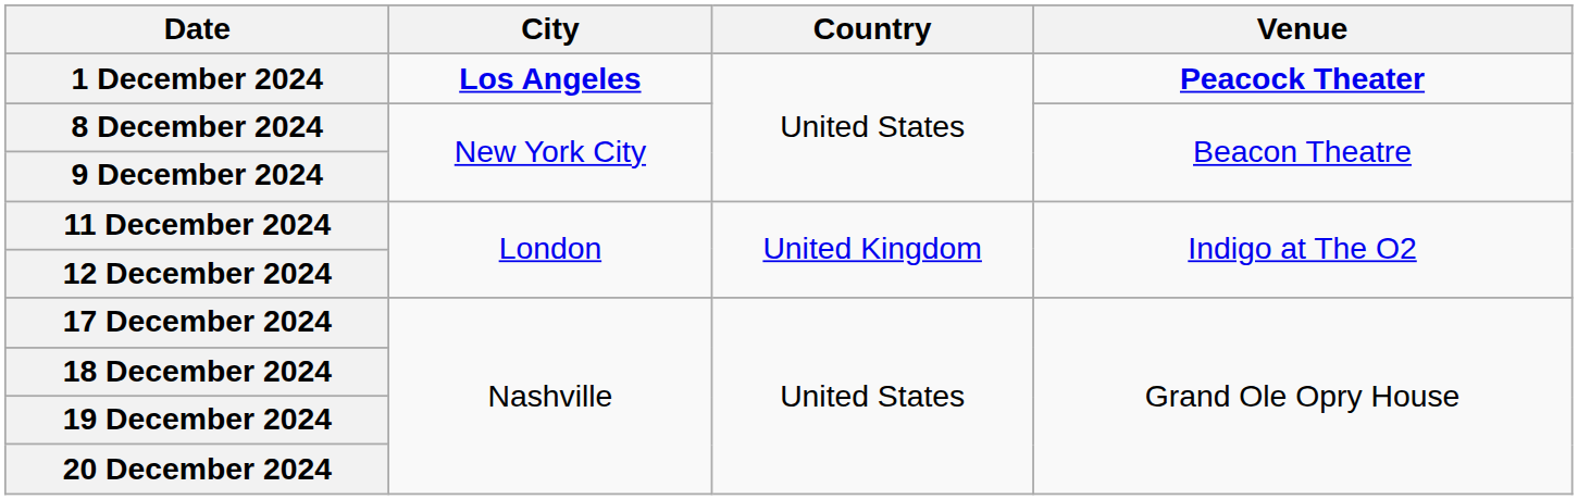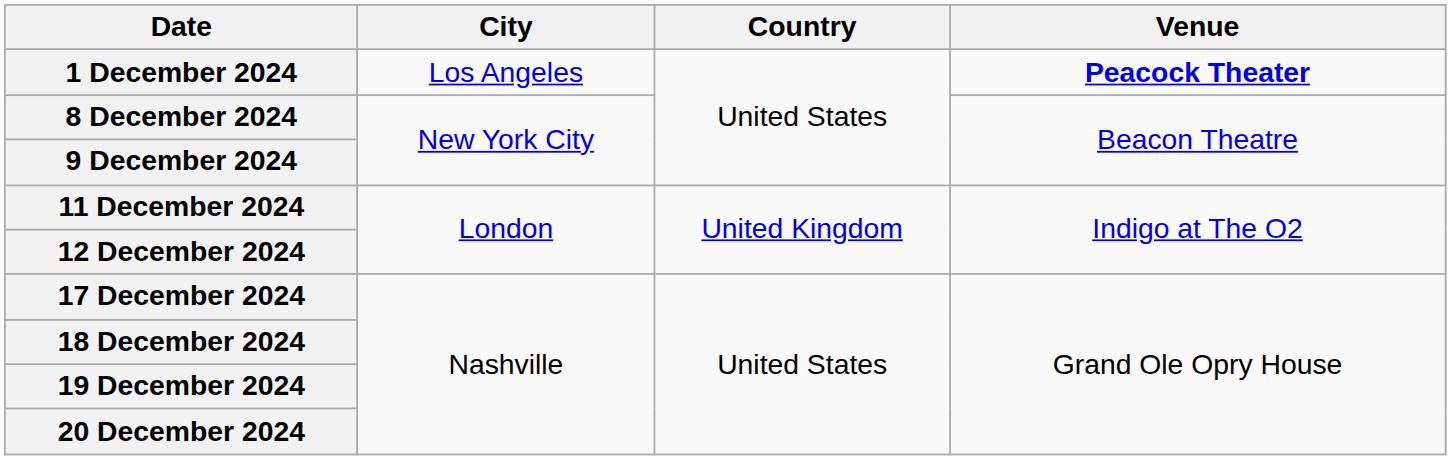1 December 2024 | City: bold -> normal
